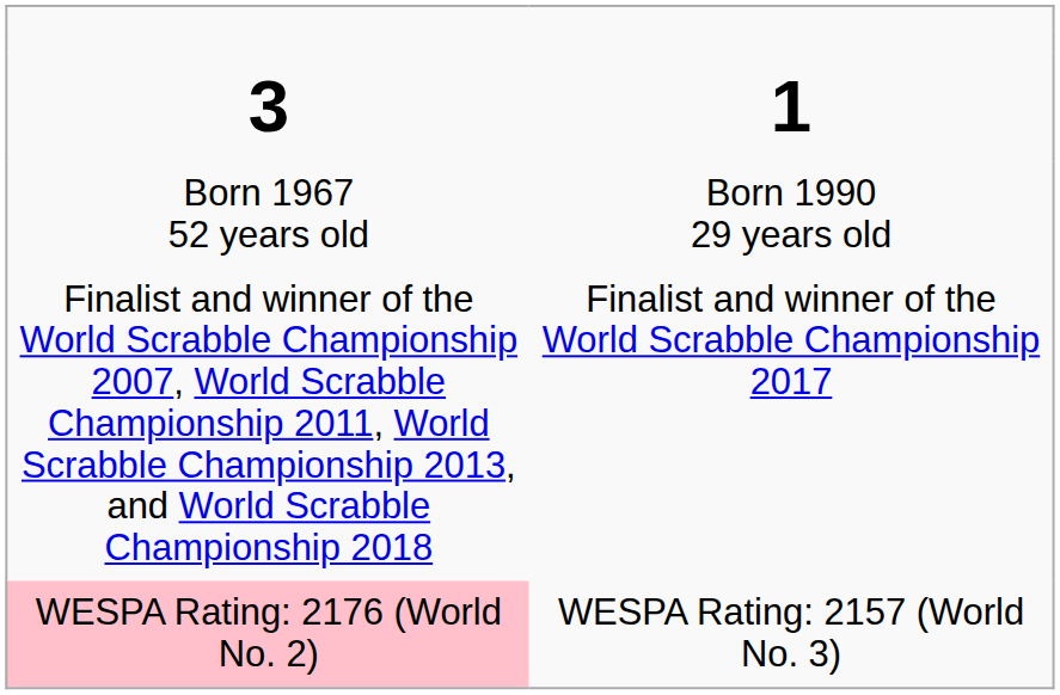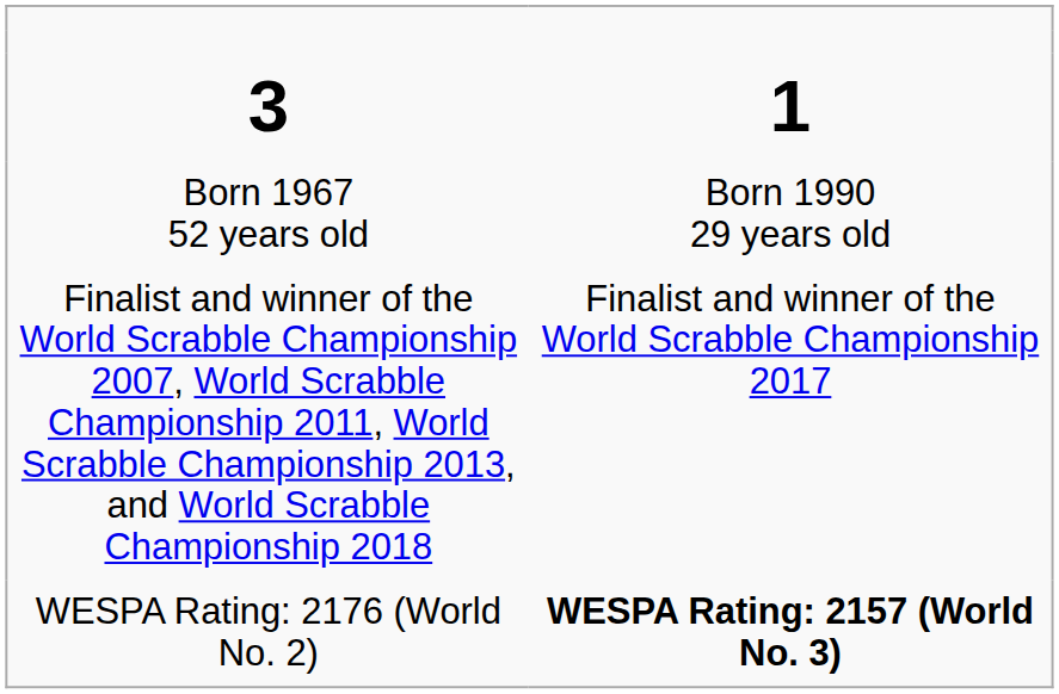row 4 | column 1: pink background -> no background
row 4 | column 2: normal -> bold
